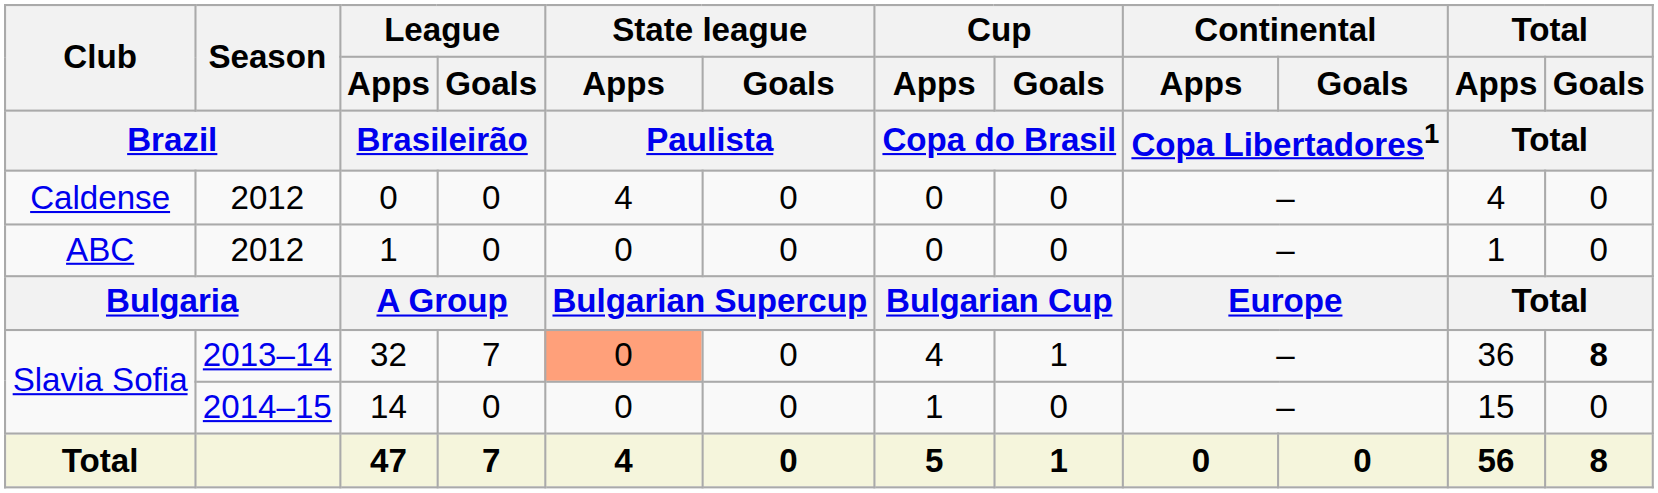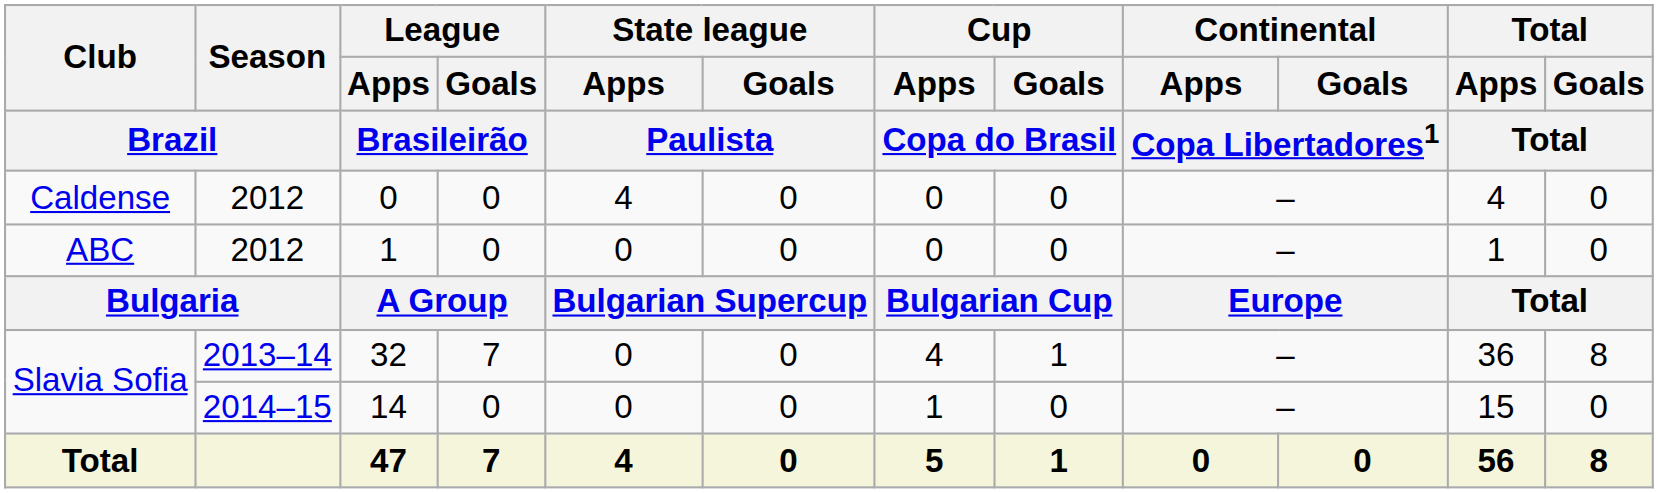32 | State league / Apps / Paulista: lightsalmon background -> no background
32 | Total / Goals / Total: bold -> normal
